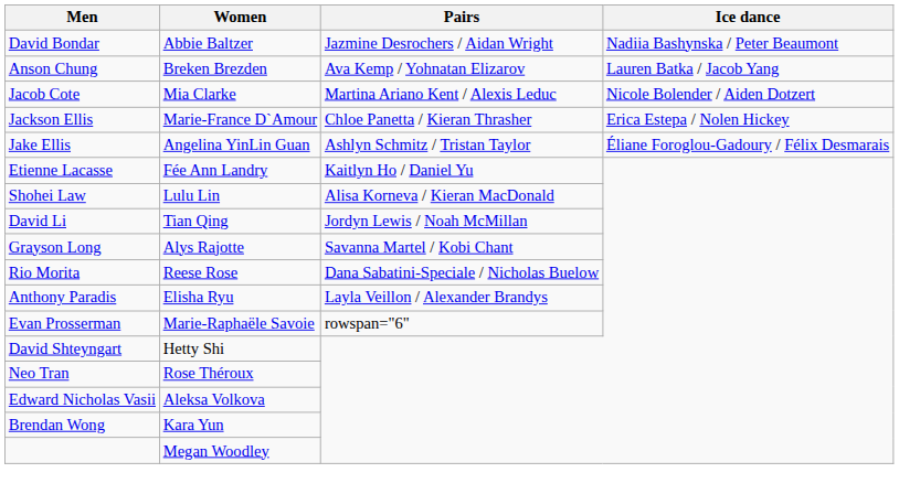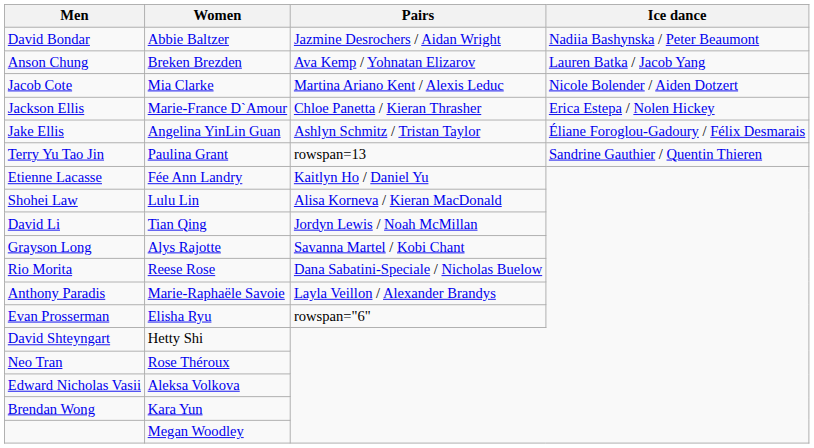+ row: Terry Yu Tao Jin | Paulina Grant | rowspan=13 | Sandrine Gauthier / Quentin Thieren
Anthony Paradis | Women: Elisha Ryu -> Marie-Raphaële Savoie
Evan Prosserman | Women: Marie-Raphaële Savoie -> Elisha Ryu
